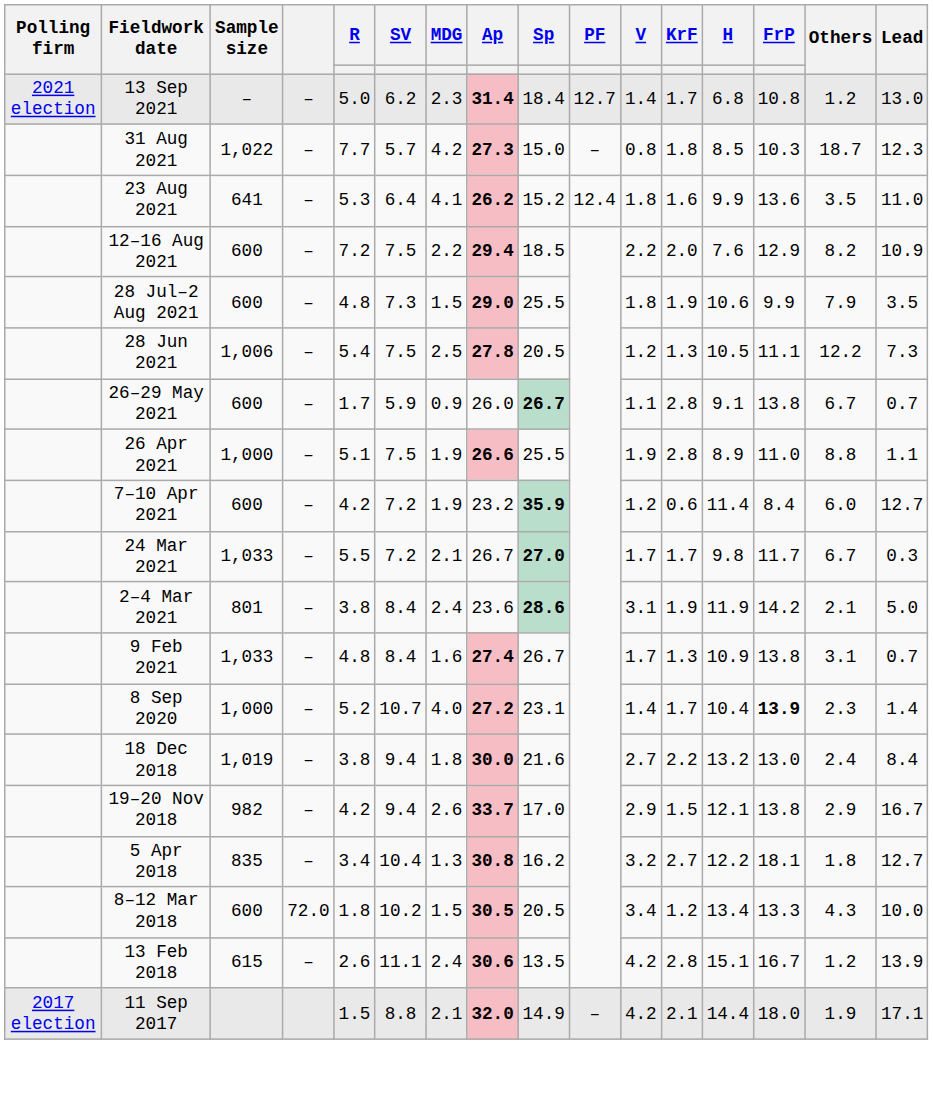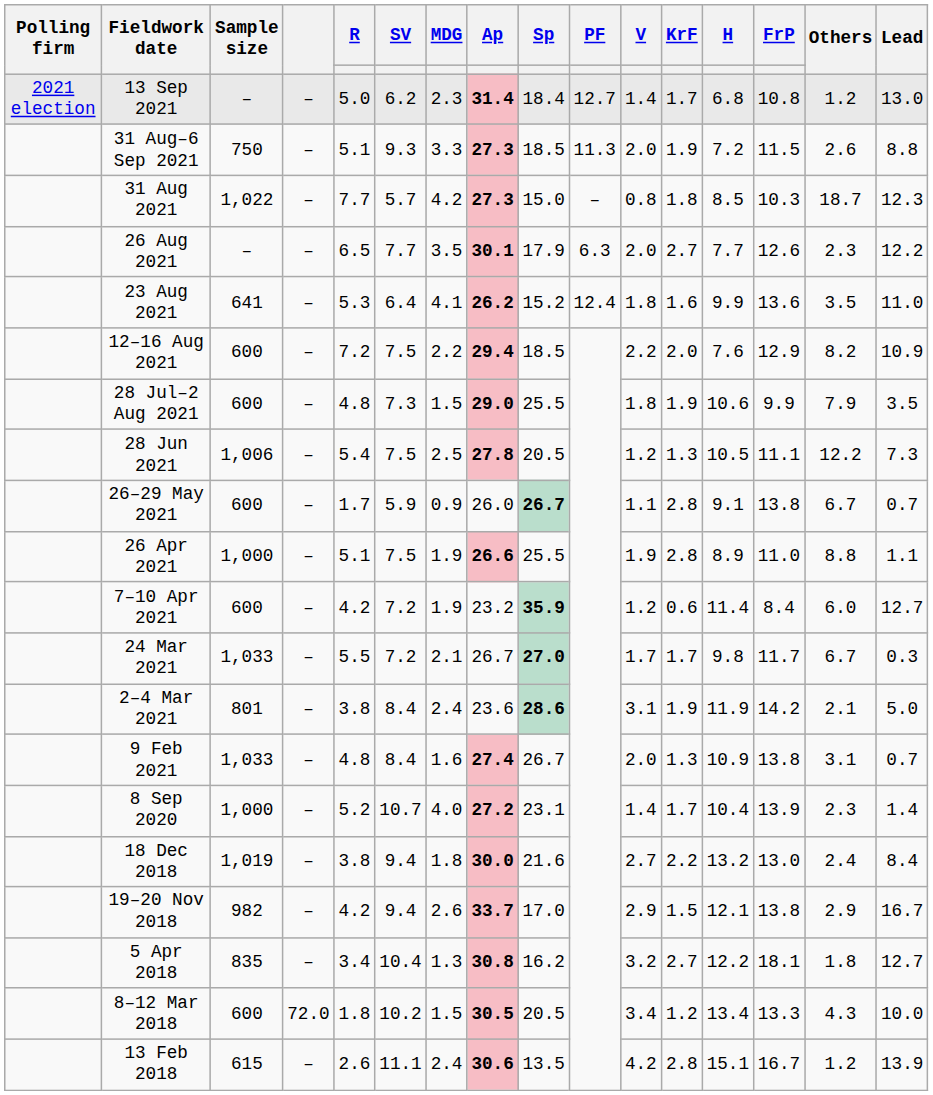+ row: 31 Aug–6 Sep 2021 | 750 | – | 5.1 | 9.3 | 3.3 | 27.3 | 18.5 | 11.3 | 2.0 | 1.9 | 7.2 | 11.5 | 2.6 | 8.8
+ row: 26 Aug 2021 | – | – | 6.5 | 7.7 | 3.5 | 30.1 | 17.9 | 6.3 | 2.0 | 2.7 | 7.7 | 12.6 | 2.3 | 12.2
9 Feb 2021 | V: 1.7 -> 2.0
8 Sep 2020 | FrP: bold -> normal
- row: 2017 election | 11 Sep 2017 | 1.5 | 8.8 | 2.1 | 32.0 | 14.9 | – | 4.2 | 2.1 | 14.4 | 18.0 | 1.9 | 17.1
